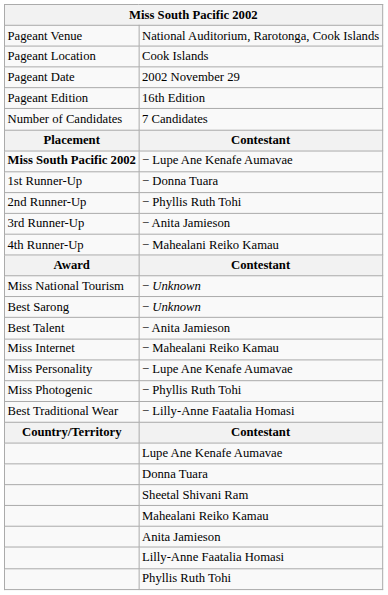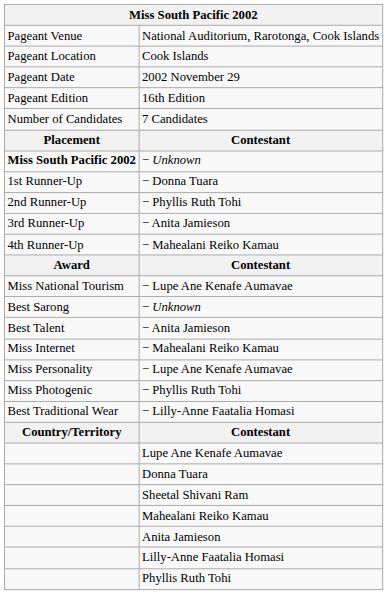row 8 | column 2: − Lupe Ane Kenafe Aumavae -> − Unknown
row 14 | column 2: − Unknown -> − Lupe Ane Kenafe Aumavae
